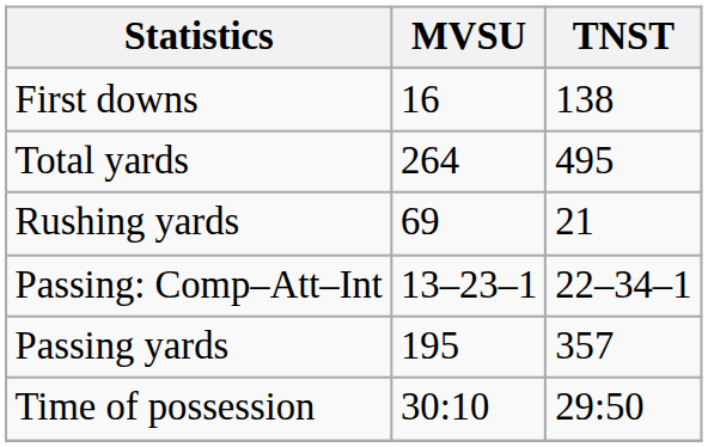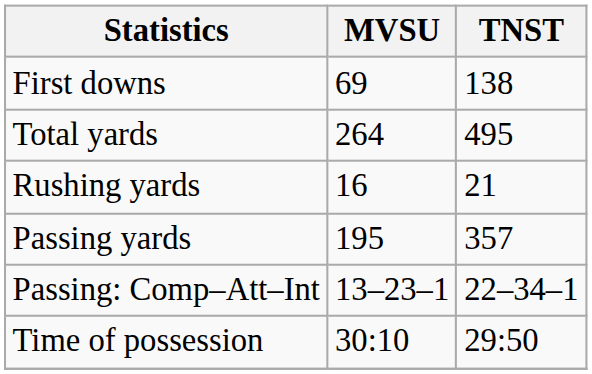First downs | MVSU: 16 -> 69
Rushing yards | MVSU: 69 -> 16
rows swapped: Passing yards <-> Passing: Comp–Att–Int
